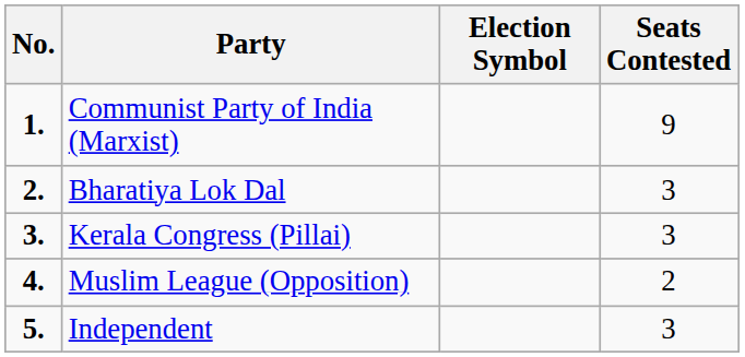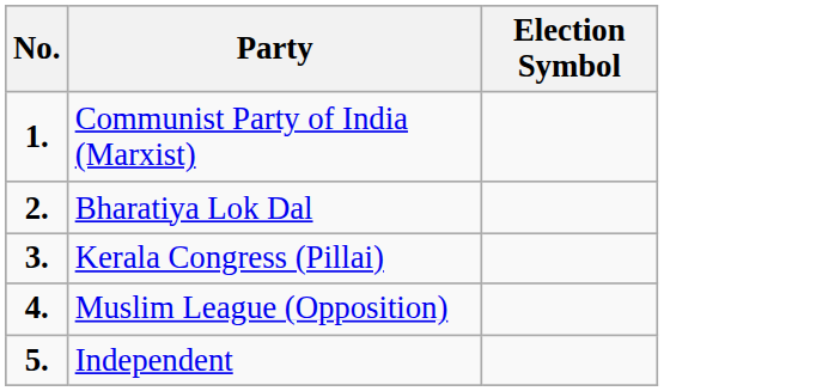- column: Seats Contested | 9 | 3 | 3 | 2 | 3
